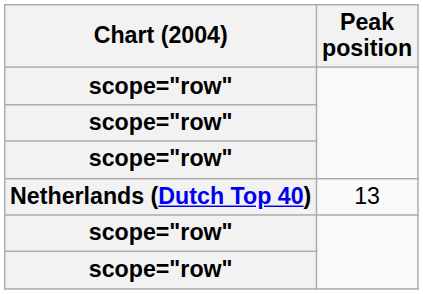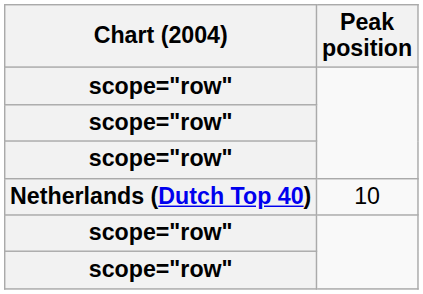Netherlands (Dutch Top 40) | Peak position: 13 -> 10
